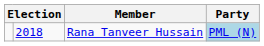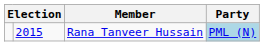Rana Tanveer Hussain | column 2: 2018 -> 2015
